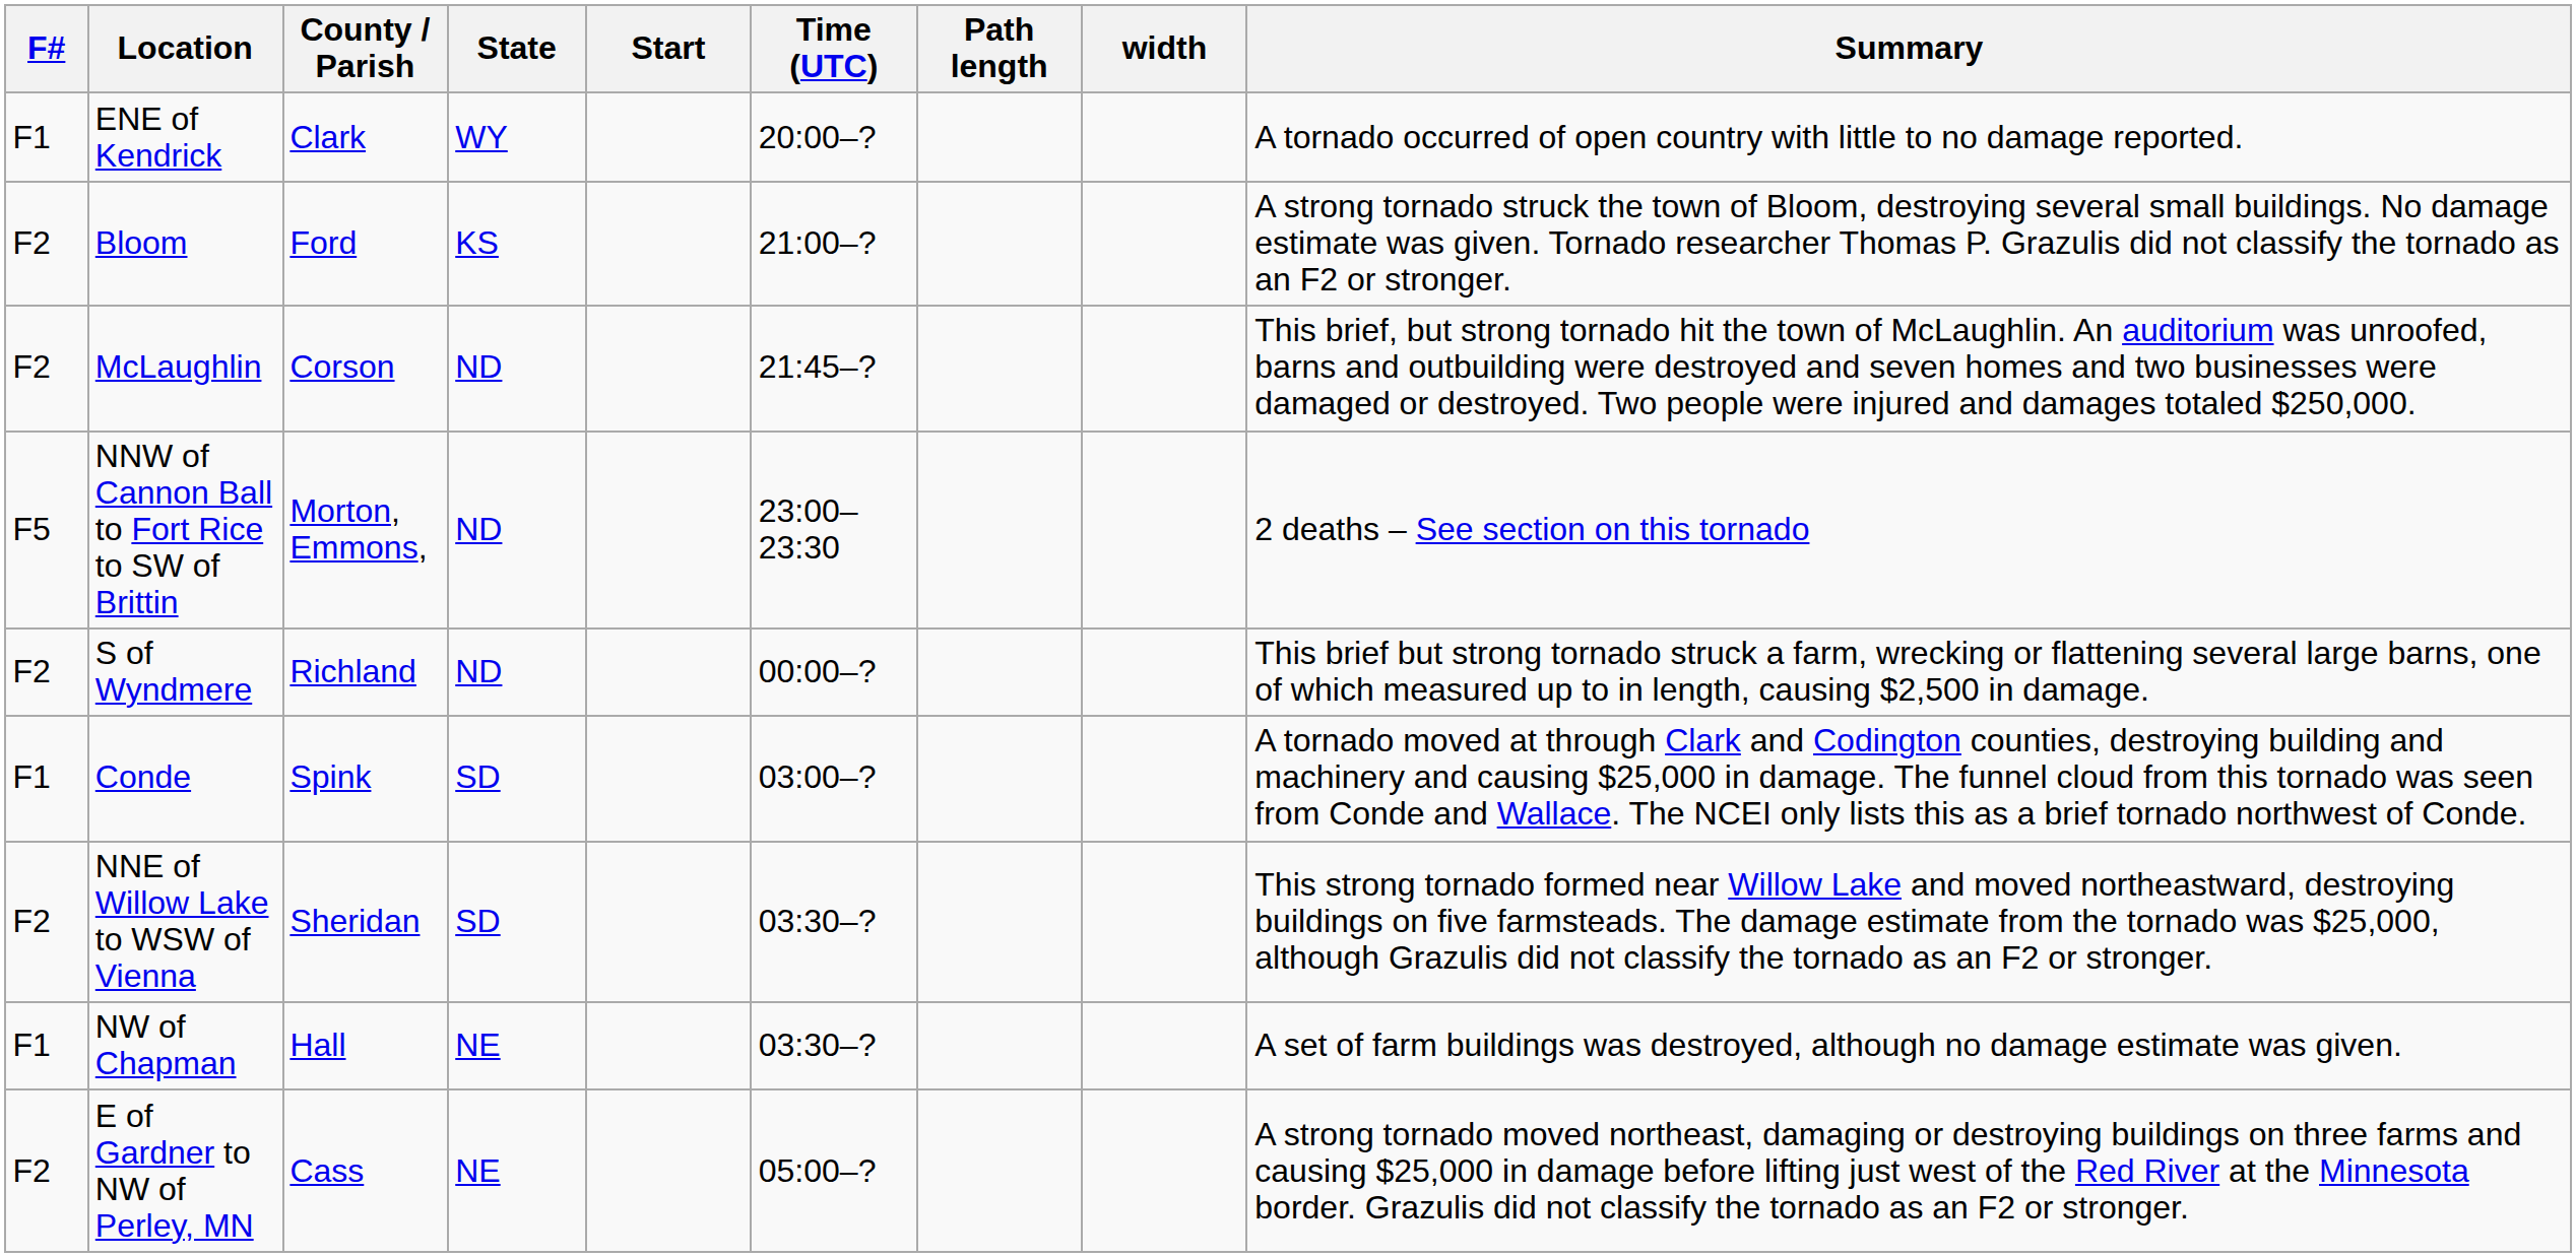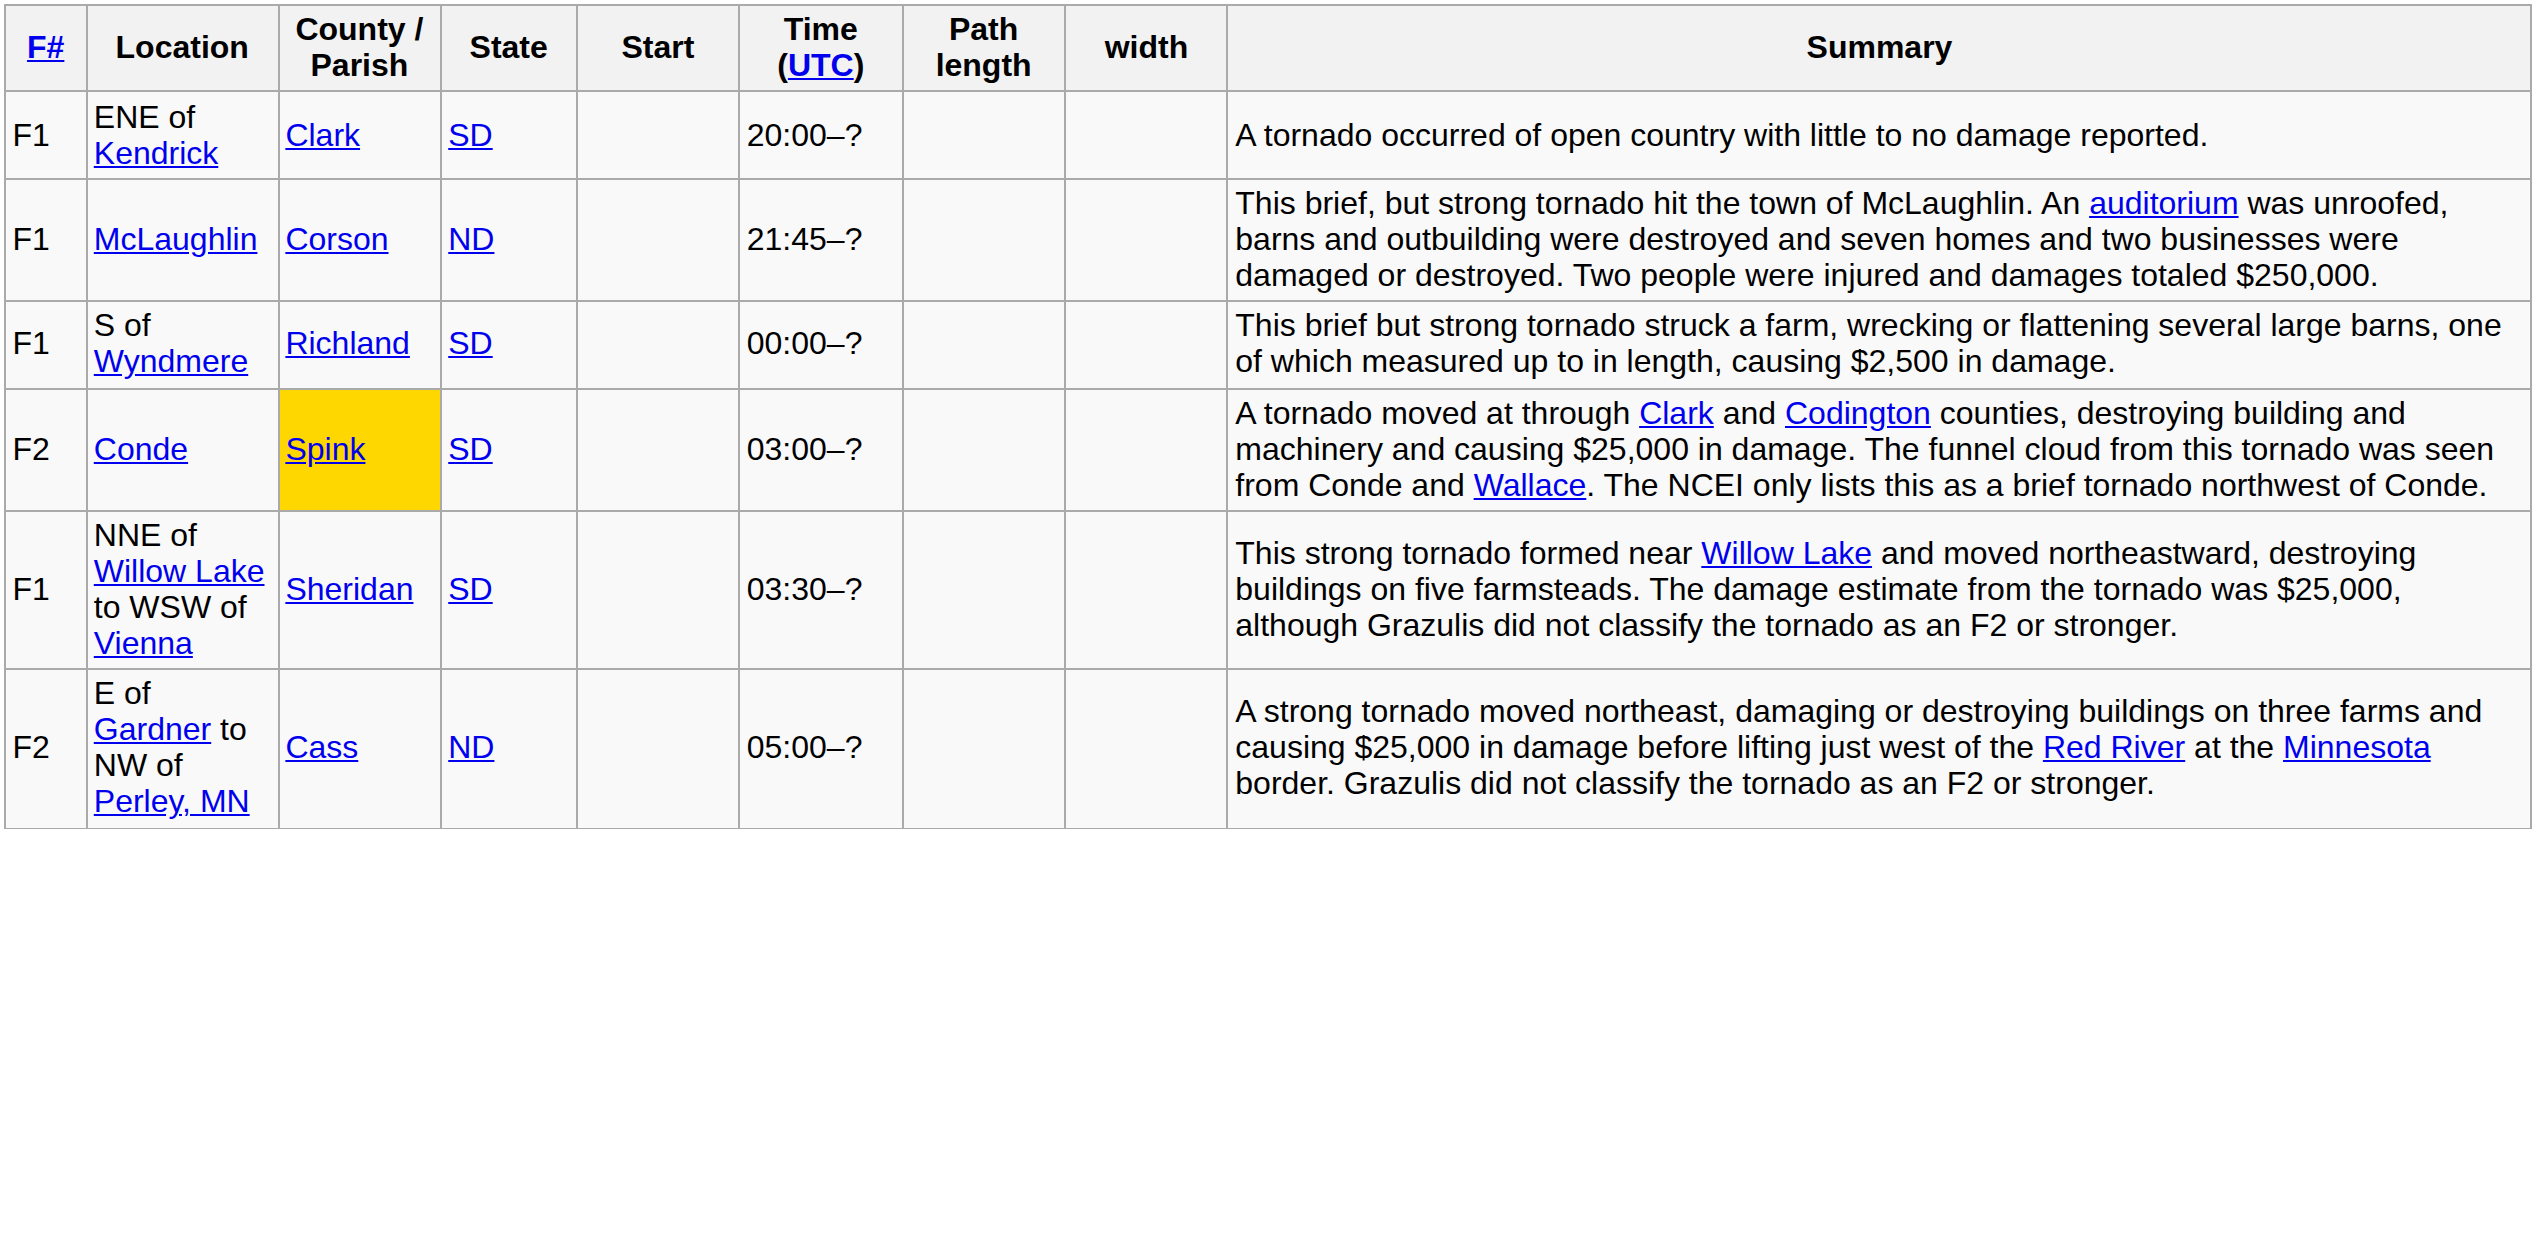ENE of Kendrick | State: WY -> SD
- row: F2 | Bloom | Ford | KS | 21:00–? | A strong tornado struck the town of Bloom, destroying several small buildings. No damage estimate was given. Tornado researcher Thomas P. Grazulis did not classify the tornado as an F2 or stronger.
McLaughlin | F#: F2 -> F1
- row: F5 | NNW of Cannon Ball to Fort Rice to SW of Brittin | Morton, Emmons, | ND | 23:00–23:30 | 2 deaths – See section on this tornado
S of Wyndmere | F#: F2 -> F1
S of Wyndmere | State: ND -> SD
Conde | F#: F1 -> F2
Conde | County / Parish: no background -> gold background
NNE of Willow Lake to WSW of Vienna | F#: F2 -> F1
- row: F1 | NW of Chapman | Hall | NE | 03:30–? | A set of farm buildings was destroyed, although no damage estimate was given.
E of Gardner to NW of Perley, MN | State: NE -> ND
